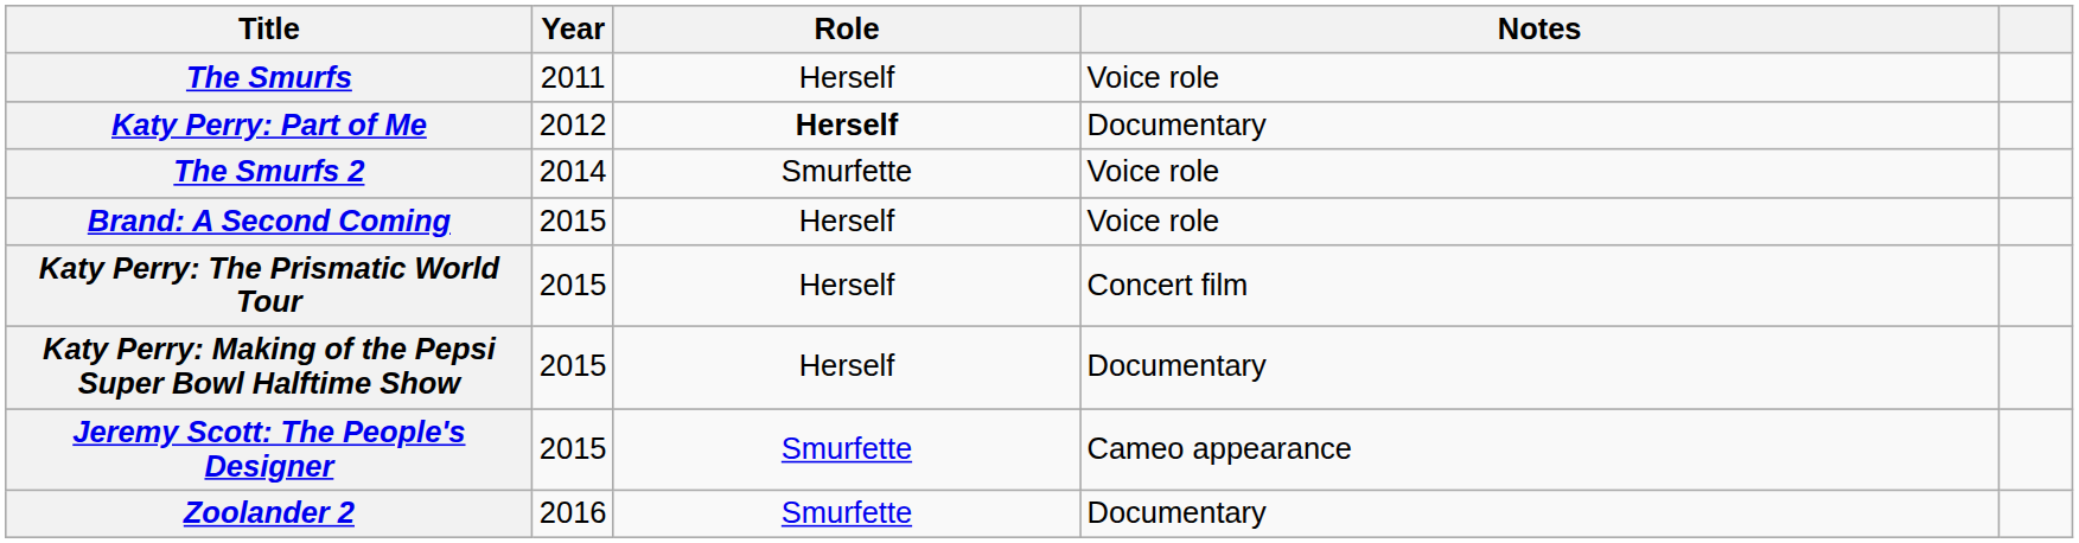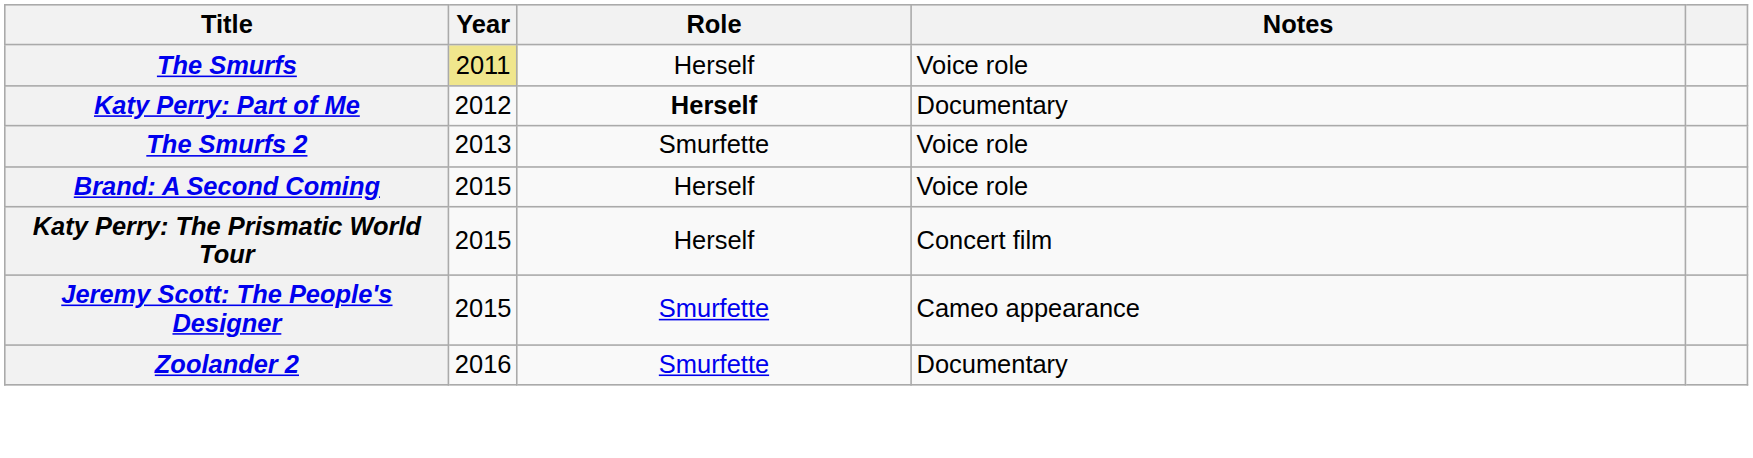The Smurfs | Year: no background -> khaki background
The Smurfs 2 | Year: 2014 -> 2013
- row: Katy Perry: Making of the Pepsi Super Bowl Halftime Show | 2015 | Herself | Documentary
